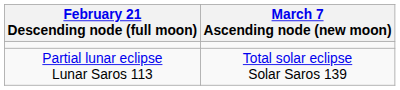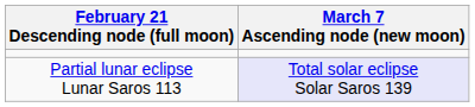row 3 | March 7 Ascending node (new moon): no background -> lavender background
